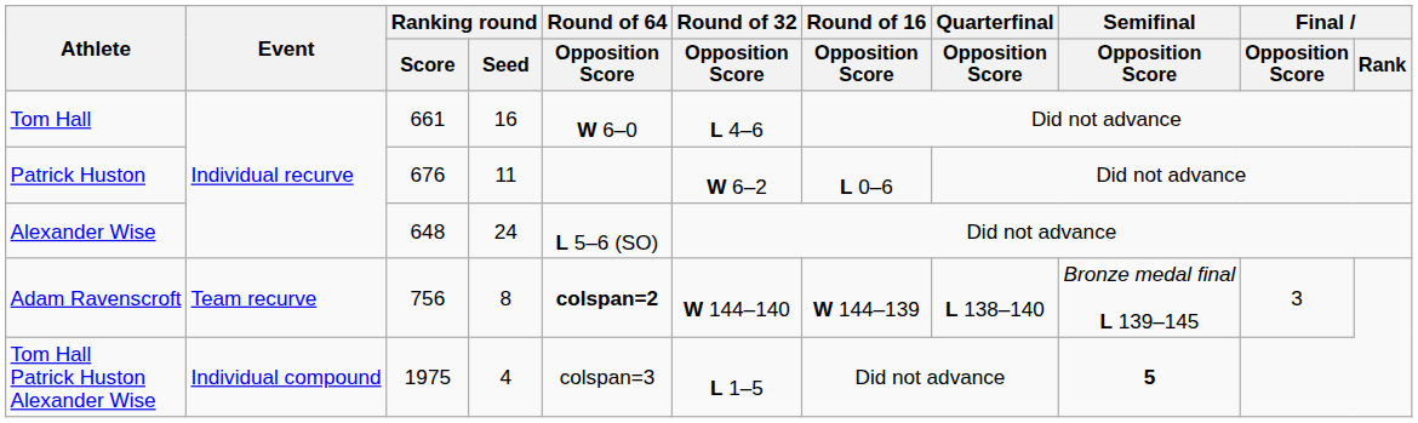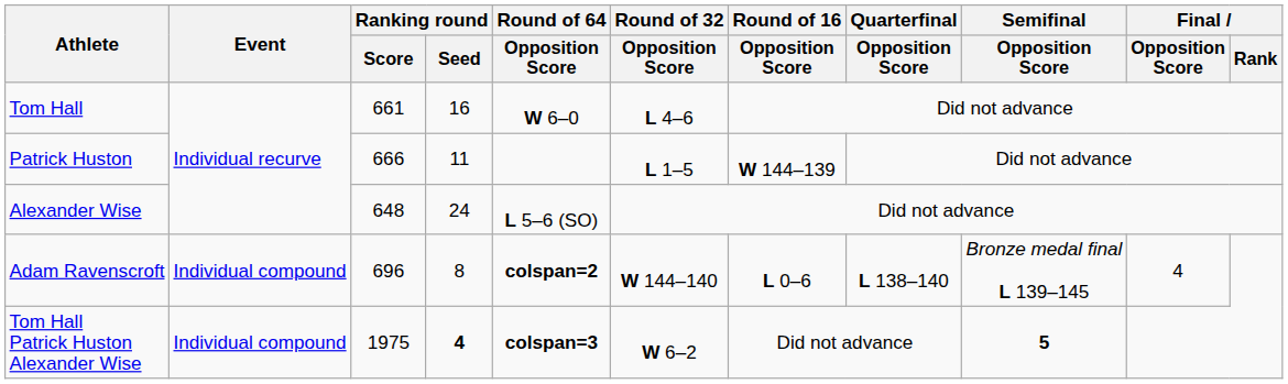Patrick Huston | Ranking round / Score: 676 -> 666
Patrick Huston | Round of 32 / Opposition Score: W 6–2 -> L 1–5
Patrick Huston | Round of 16 / Opposition Score: L 0–6 -> W 144–139
Adam Ravenscroft | Event: Team recurve -> Individual compound
Adam Ravenscroft | Ranking round / Score: 756 -> 696
Adam Ravenscroft | Round of 16 / Opposition Score: W 144–139 -> L 0–6
Adam Ravenscroft | Final / Opposition Score: 3 -> 4
Tom Hall Patrick Huston Alexander Wise | Ranking round / Seed: normal -> bold
Tom Hall Patrick Huston Alexander Wise | Round of 64 / Opposition Score: normal -> bold
Tom Hall Patrick Huston Alexander Wise | Round of 32 / Opposition Score: L 1–5 -> W 6–2
